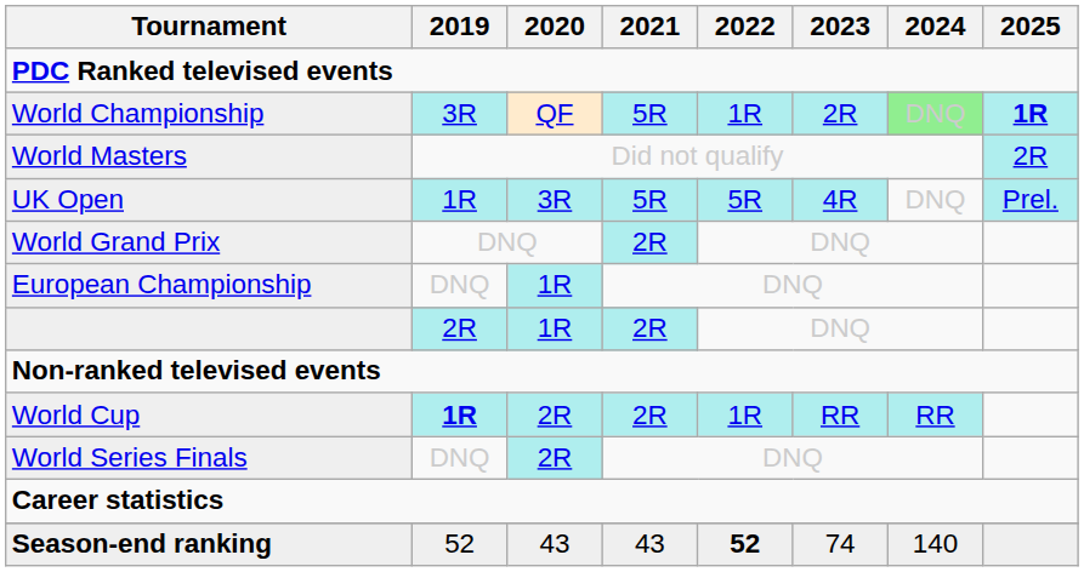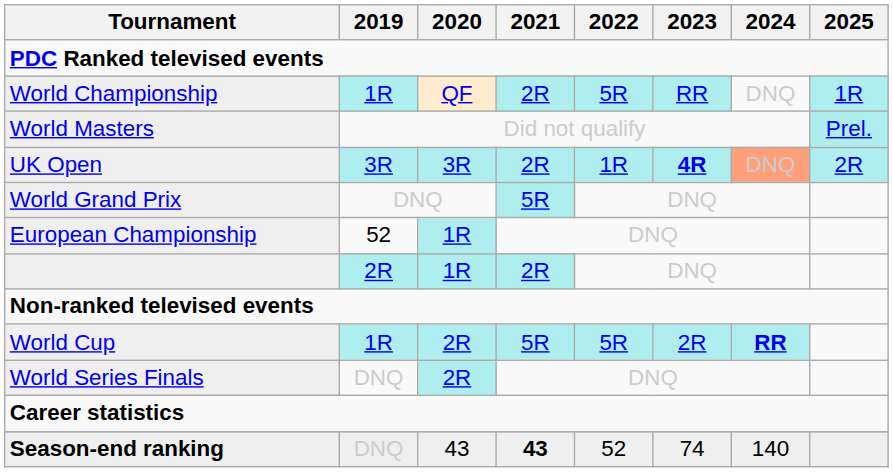World Championship | 2019: 3R -> 1R
World Championship | 2021: 5R -> 2R
World Championship | 2022: 1R -> 5R
World Championship | 2023: 2R -> RR
World Championship | 2024: lightgreen background -> no background
World Championship | 2025: bold -> normal
World Masters | 2025: 2R -> Prel.
UK Open | 2019: 1R -> 3R
UK Open | 2021: 5R -> 2R
UK Open | 2022: 5R -> 1R
UK Open | 2023: normal -> bold
UK Open | 2024: no background -> lightsalmon background
UK Open | 2025: Prel. -> 2R
World Grand Prix | 2021: 2R -> 5R
European Championship | 2019: DNQ -> 52
World Cup | 2019: bold -> normal
World Cup | 2021: 2R -> 5R
World Cup | 2022: 1R -> 5R
World Cup | 2023: RR -> 2R
World Cup | 2024: normal -> bold
Season-end ranking | 2019: 52 -> DNQ
Season-end ranking | 2021: normal -> bold
Season-end ranking | 2022: bold -> normal
